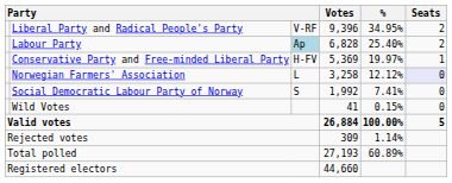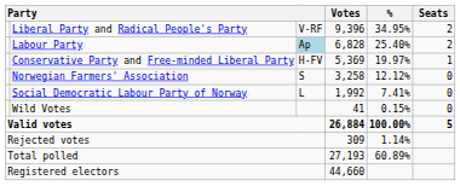Norwegian Farmers' Association | column 3: L -> S
Norwegian Farmers' Association | Seats: lavender background -> no background
Social Democratic Labour Party of Norway | column 3: S -> L
